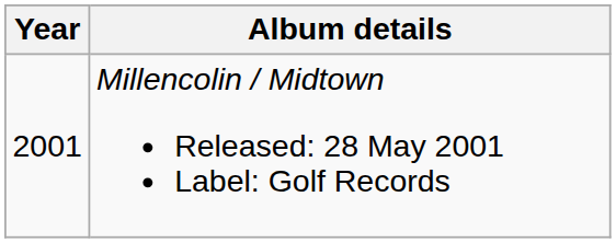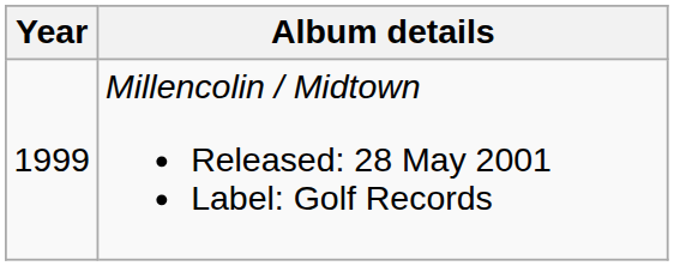row 2 | Year: 2001 -> 1999
